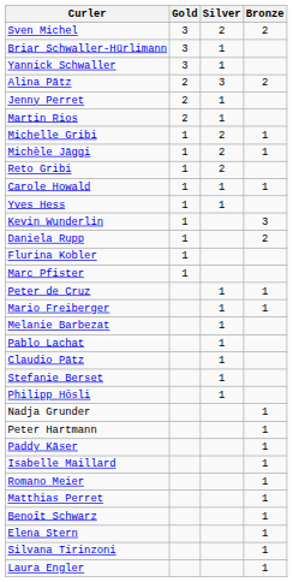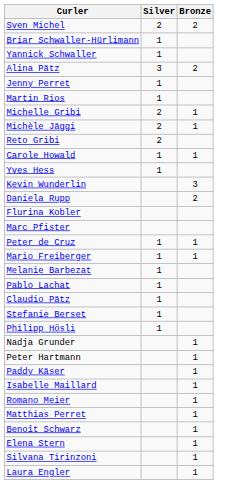- column: Gold | 3 | 3 | 3 | 2 | 2 | 2 | 1 | 1 | 1 | 1 | 1 | 1 | 1 | 1 | 1
